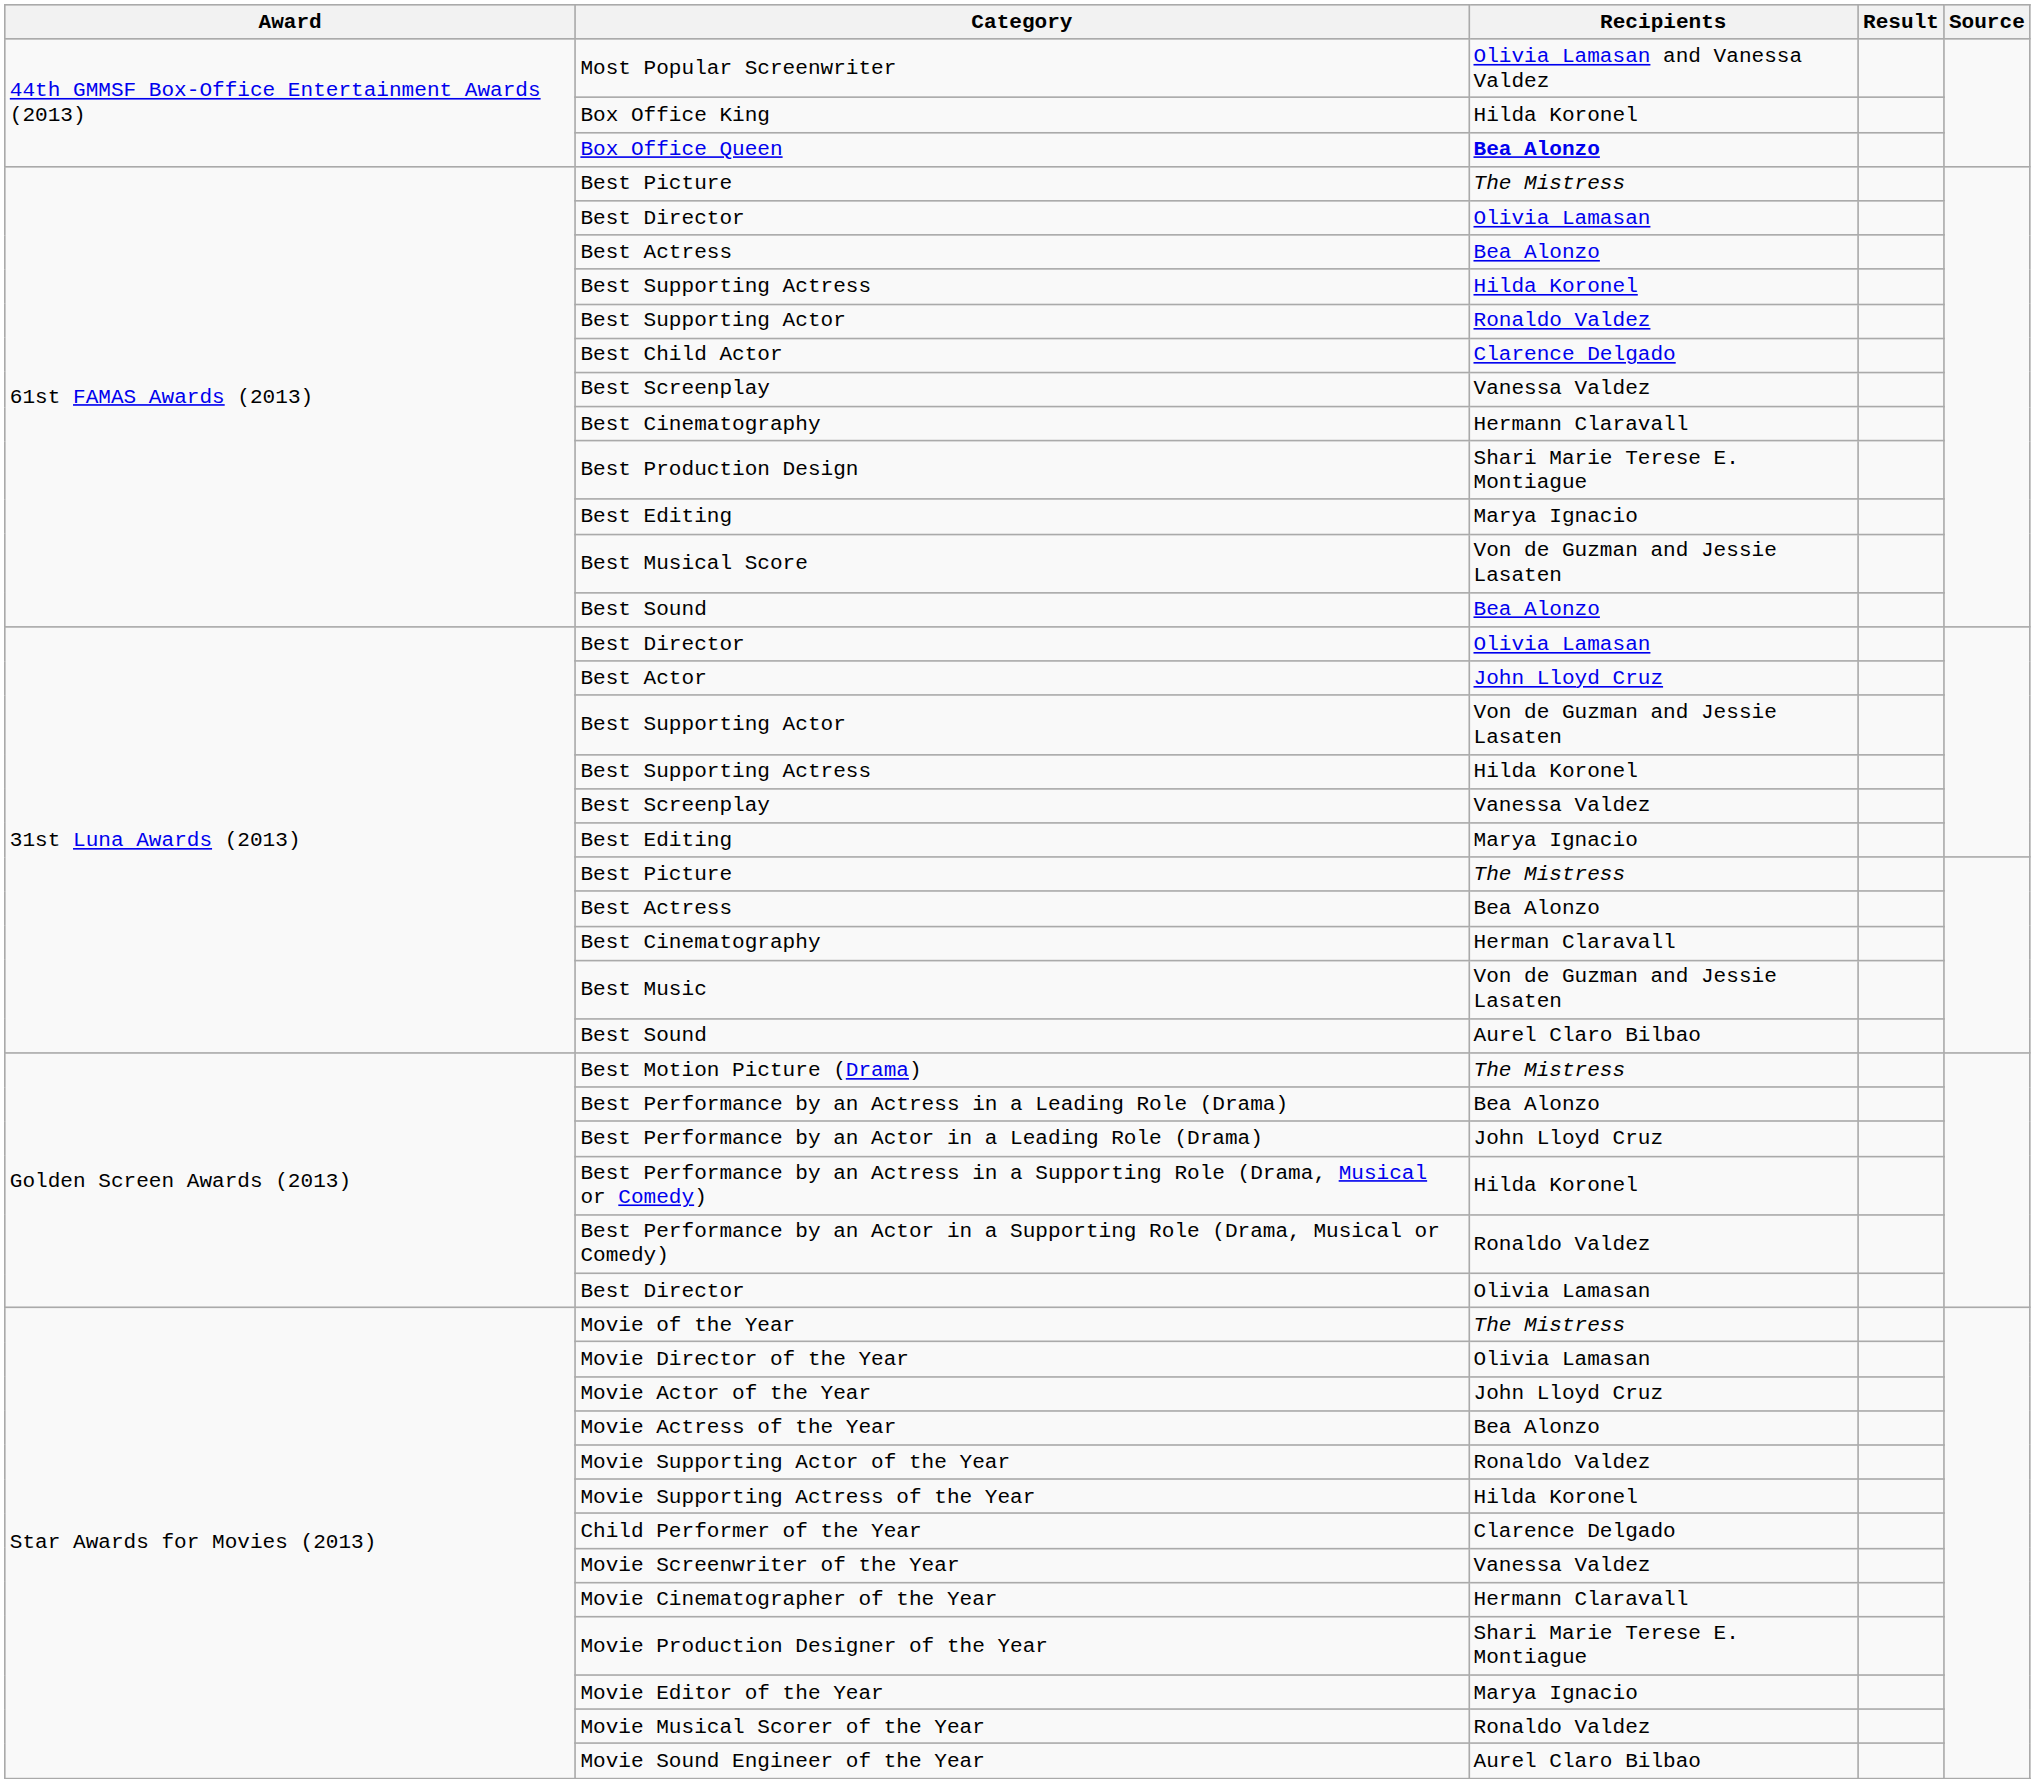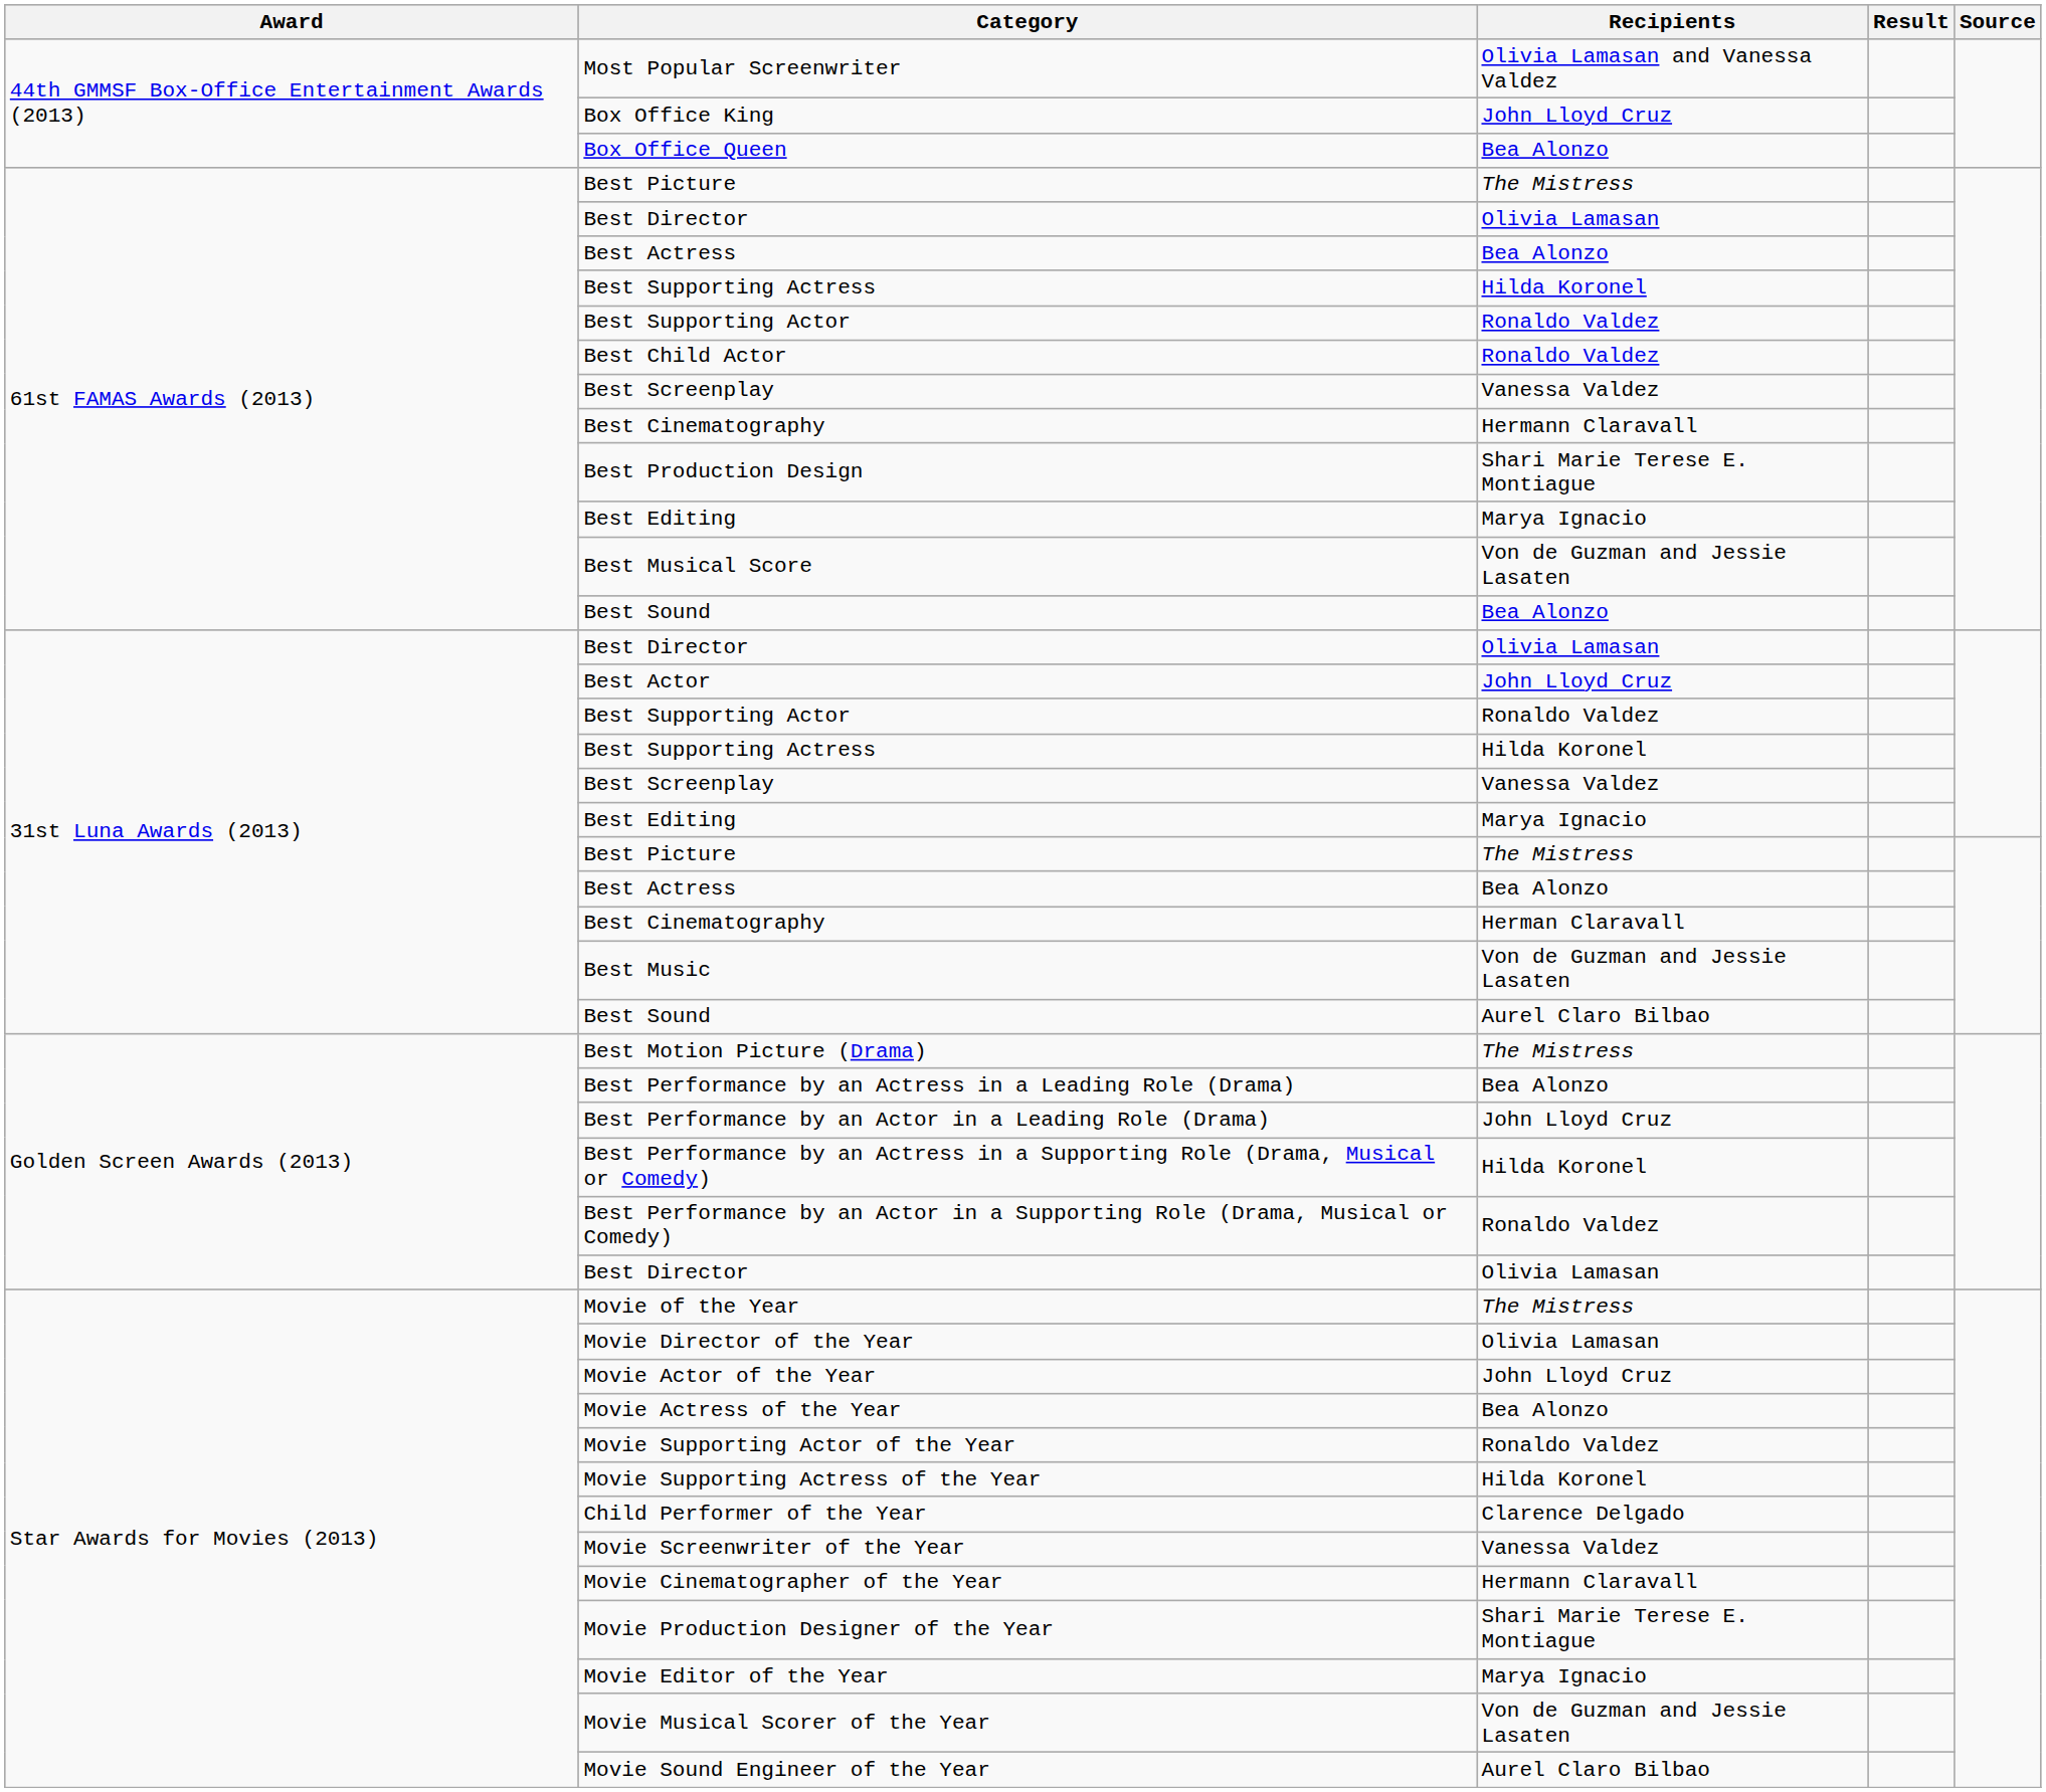Box Office King | Recipients: Hilda Koronel -> John Lloyd Cruz
Box Office Queen | Recipients: bold -> normal
Best Child Actor | Recipients: Clarence Delgado -> Ronaldo Valdez
31st Luna Awards (2013) / Best Supporting Actor | Recipients: Von de Guzman and Jessie Lasaten -> Ronaldo Valdez
Movie Musical Scorer of the Year | Recipients: Ronaldo Valdez -> Von de Guzman and Jessie Lasaten
